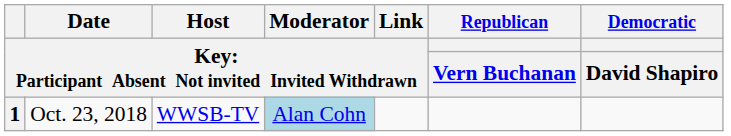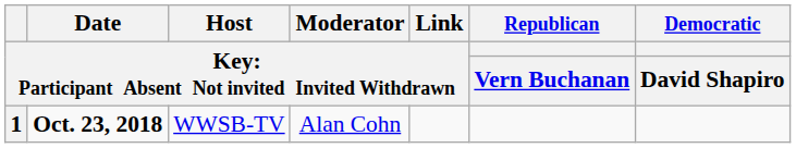1 | column 2: normal -> bold
1 | column 4: lightblue background -> no background
